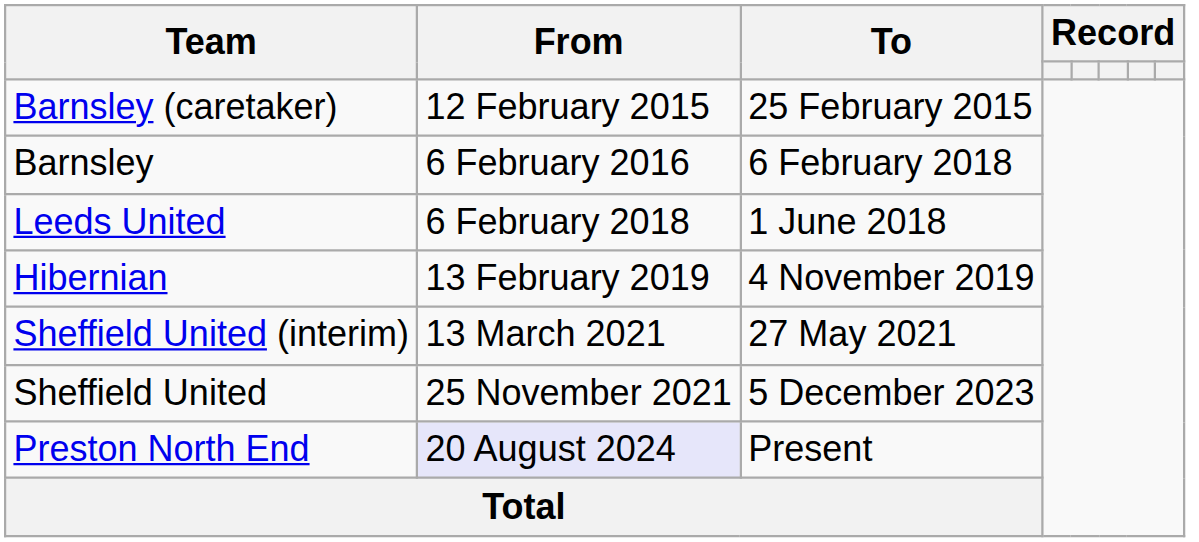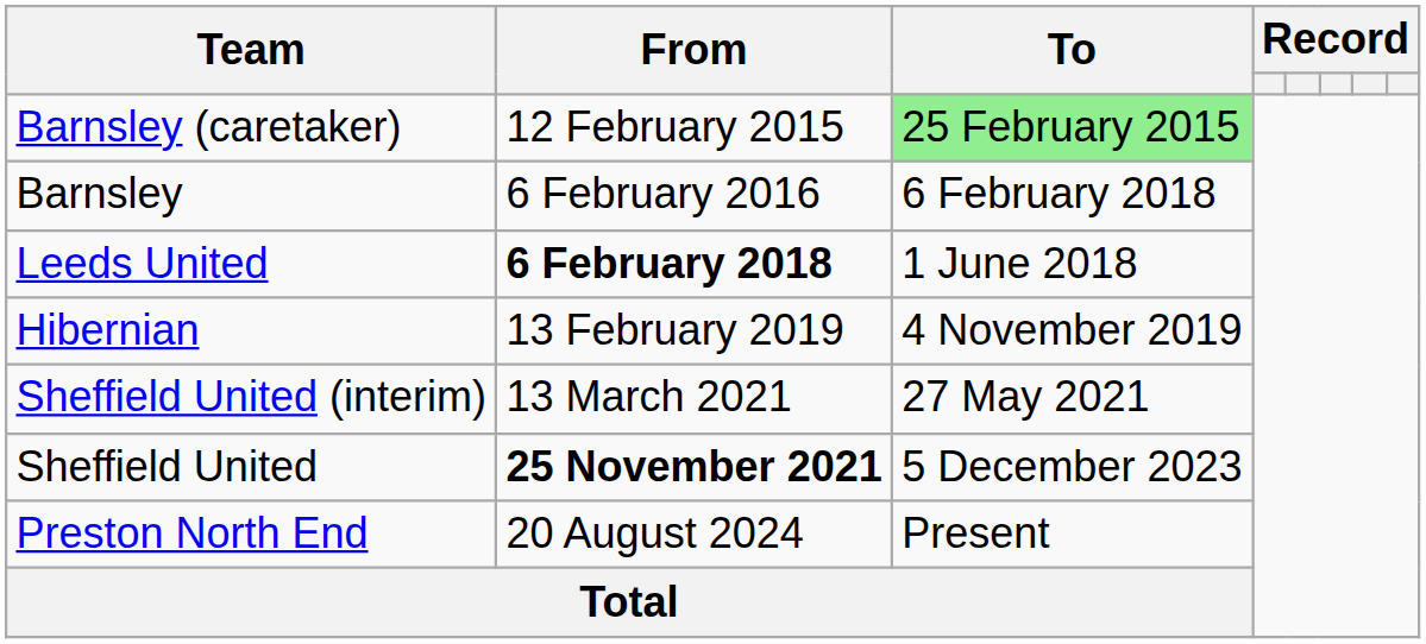Barnsley (caretaker) | To: no background -> lightgreen background
Leeds United | From: normal -> bold
Sheffield United | From: normal -> bold
Preston North End | From: lavender background -> no background
